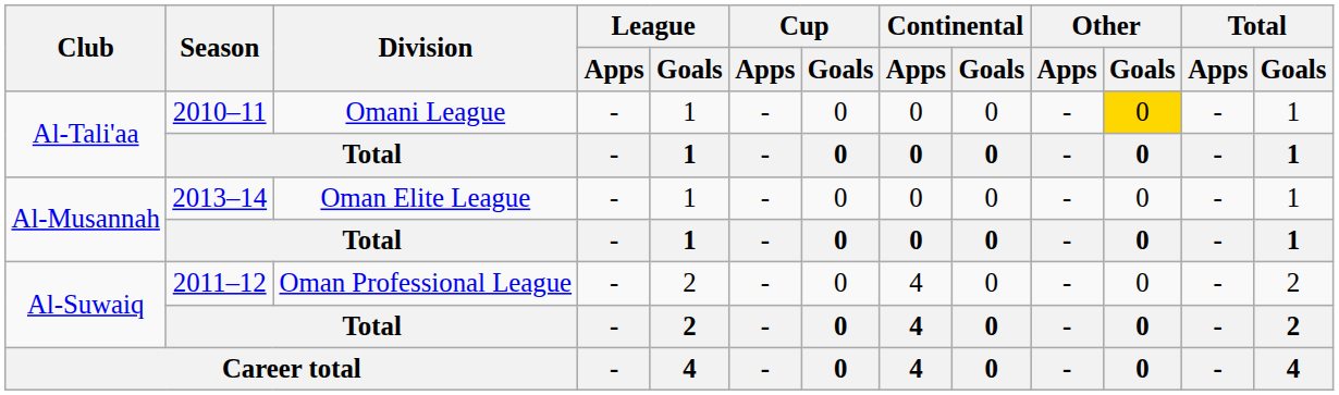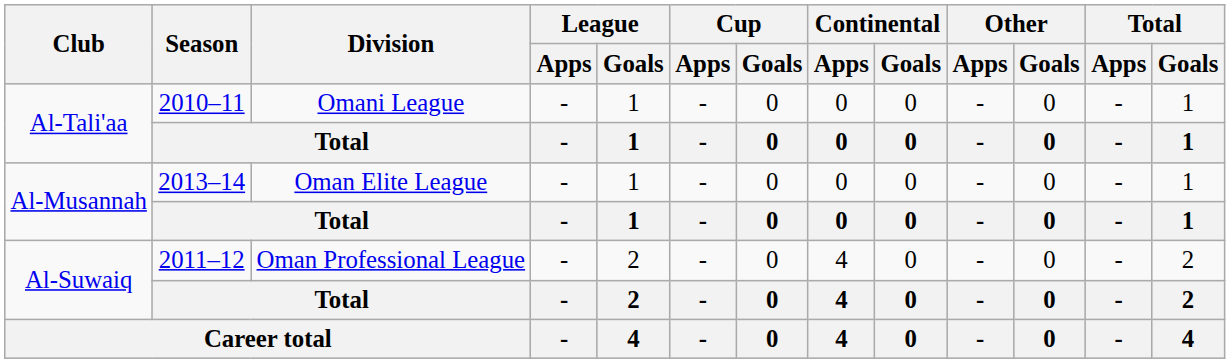Al-Tali'aa / Omani League | Other / Goals: gold background -> no background
